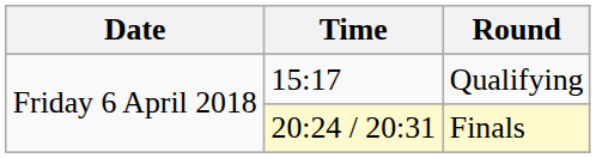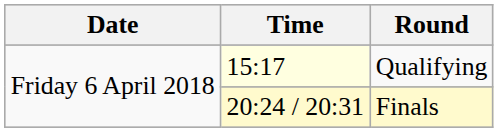Qualifying | Time: no background -> lightyellow background
